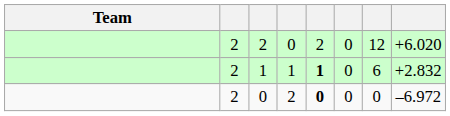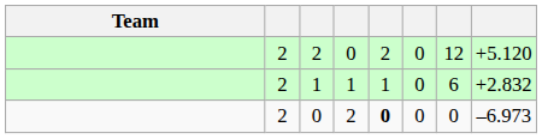row 2 | column 8: +6.020 -> +5.120
row 3 | column 5: bold -> normal
row 4 | column 8: –6.972 -> –6.973
